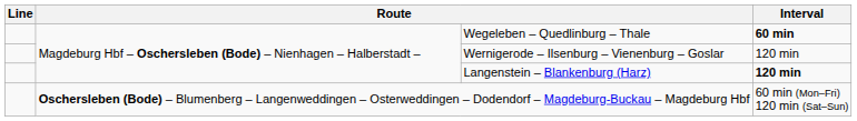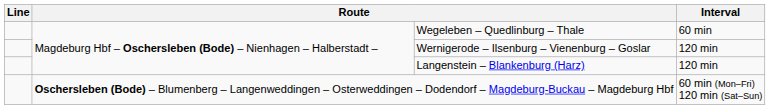Wegeleben – Quedlinburg – Thale | Interval: bold -> normal
Langenstein – Blankenburg (Harz) | Interval: bold -> normal
